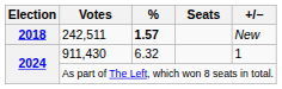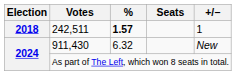242,511 | +/−: New -> 1
911,430 | +/−: 1 -> New
